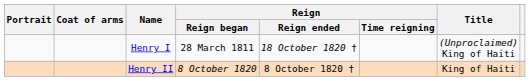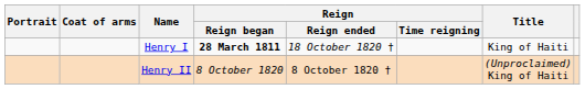Henry I | Reign / Reign began: normal -> bold
Henry I | Title: (Unproclaimed) King of Haiti -> King of Haiti
Henry II | Title: King of Haiti -> (Unproclaimed) King of Haiti
